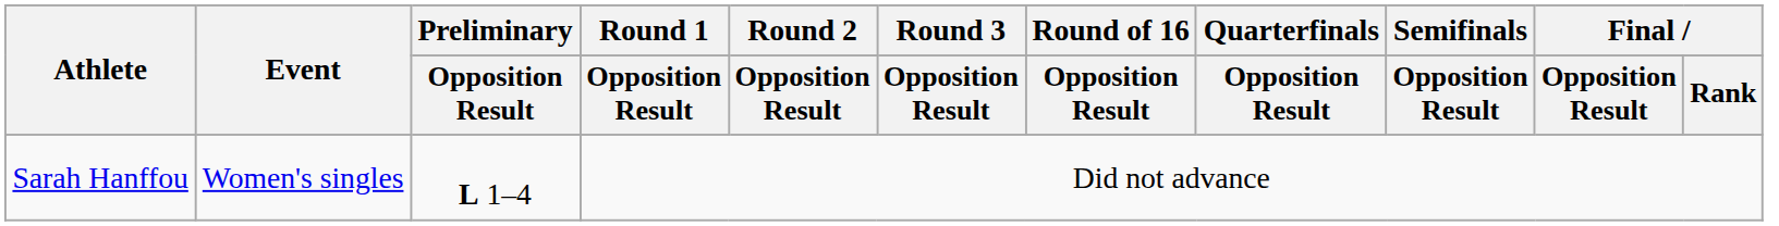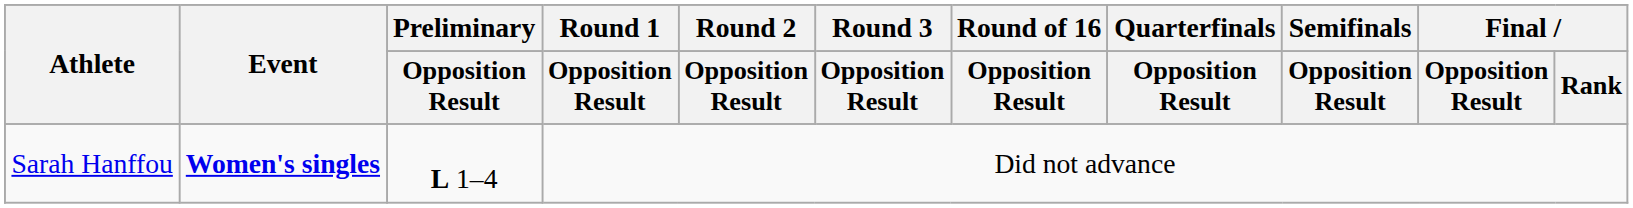Sarah Hanffou | Event: normal -> bold
